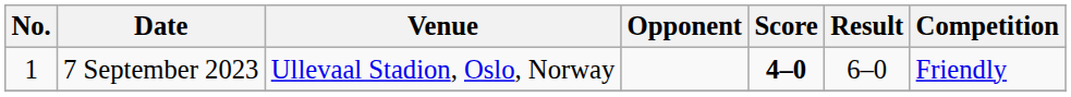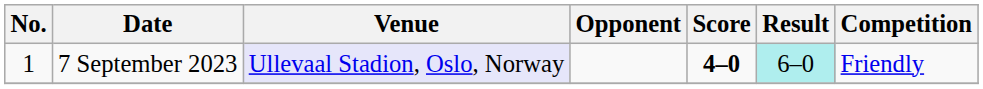7 September 2023 | Venue: no background -> lavender background
7 September 2023 | Result: no background -> paleturquoise background
